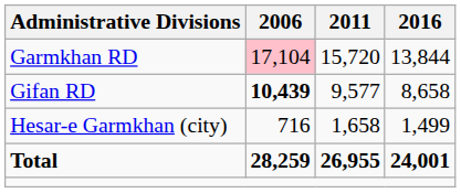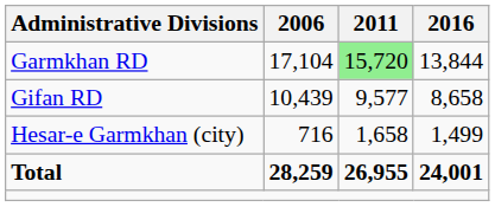Garmkhan RD | 2006: pink background -> no background
Garmkhan RD | 2011: no background -> lightgreen background
Gifan RD | 2006: bold -> normal
